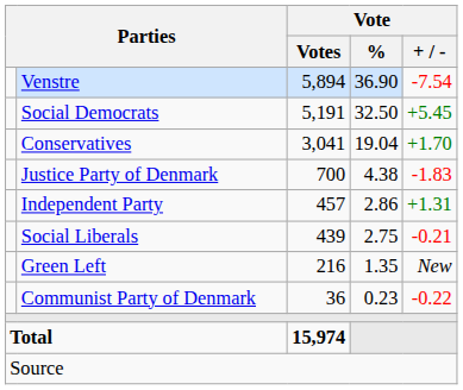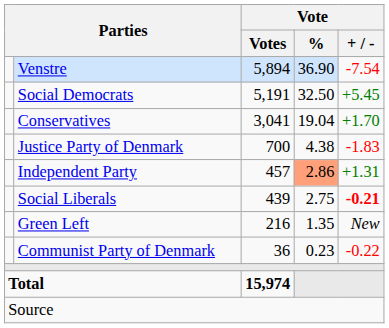Independent Party | Vote / %: no background -> lightsalmon background
Social Liberals | Vote / + / -: normal -> bold
